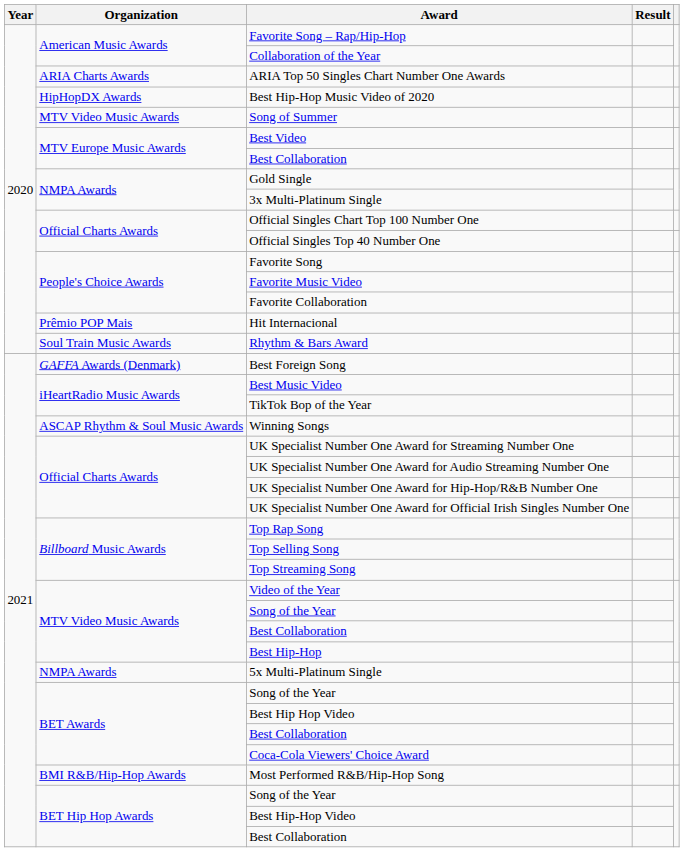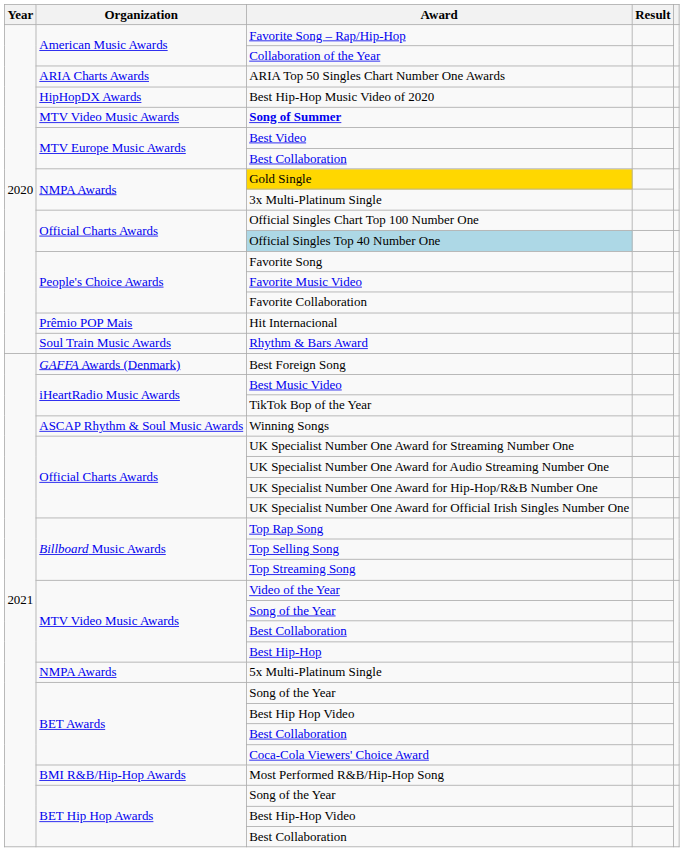Song of Summer | Award: normal -> bold
Gold Single | Award: no background -> gold background
Official Singles Top 40 Number One | Award: no background -> lightblue background
